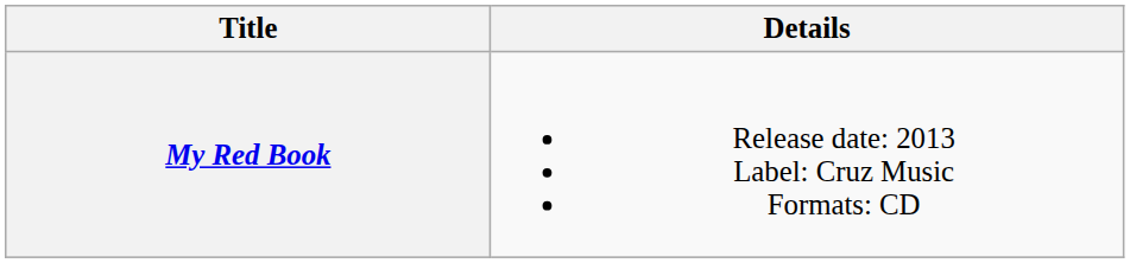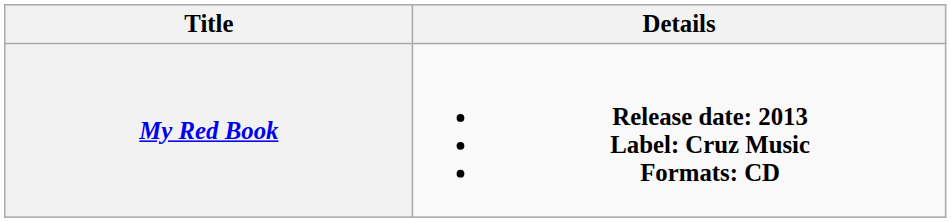My Red Book | Details: normal -> bold
